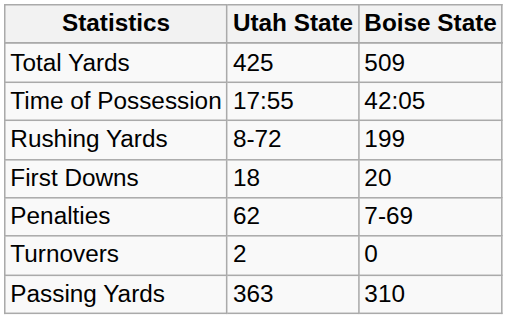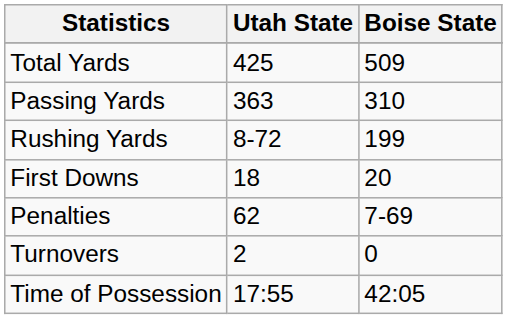rows swapped: Passing Yards <-> Time of Possession
